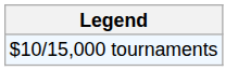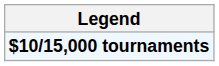row 2 | column 1: normal -> bold
